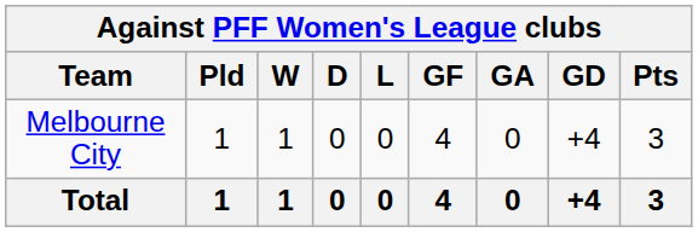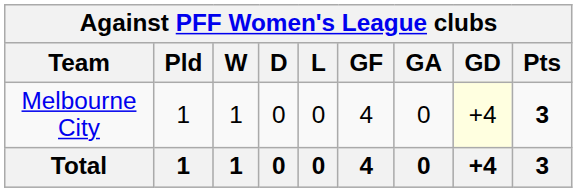Melbourne City | GD: no background -> lightyellow background
Melbourne City | Pts: normal -> bold
